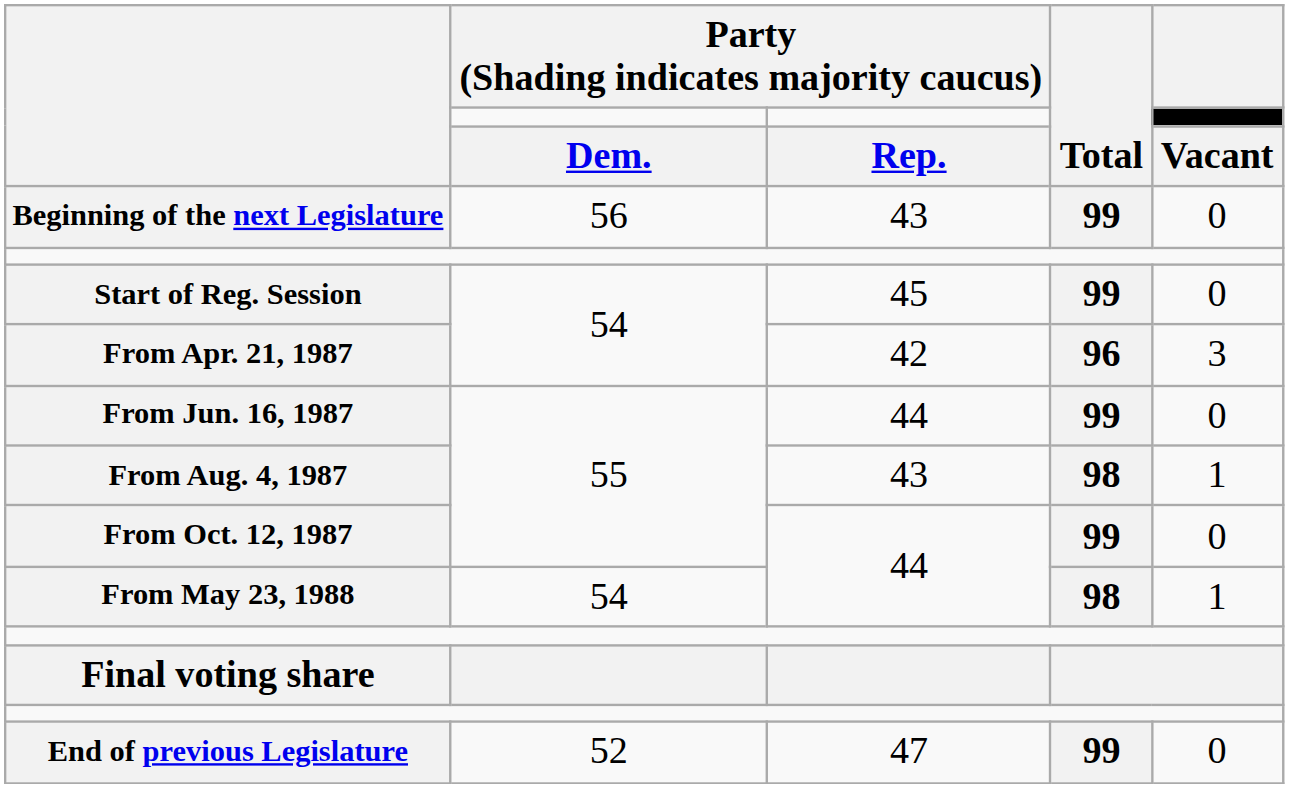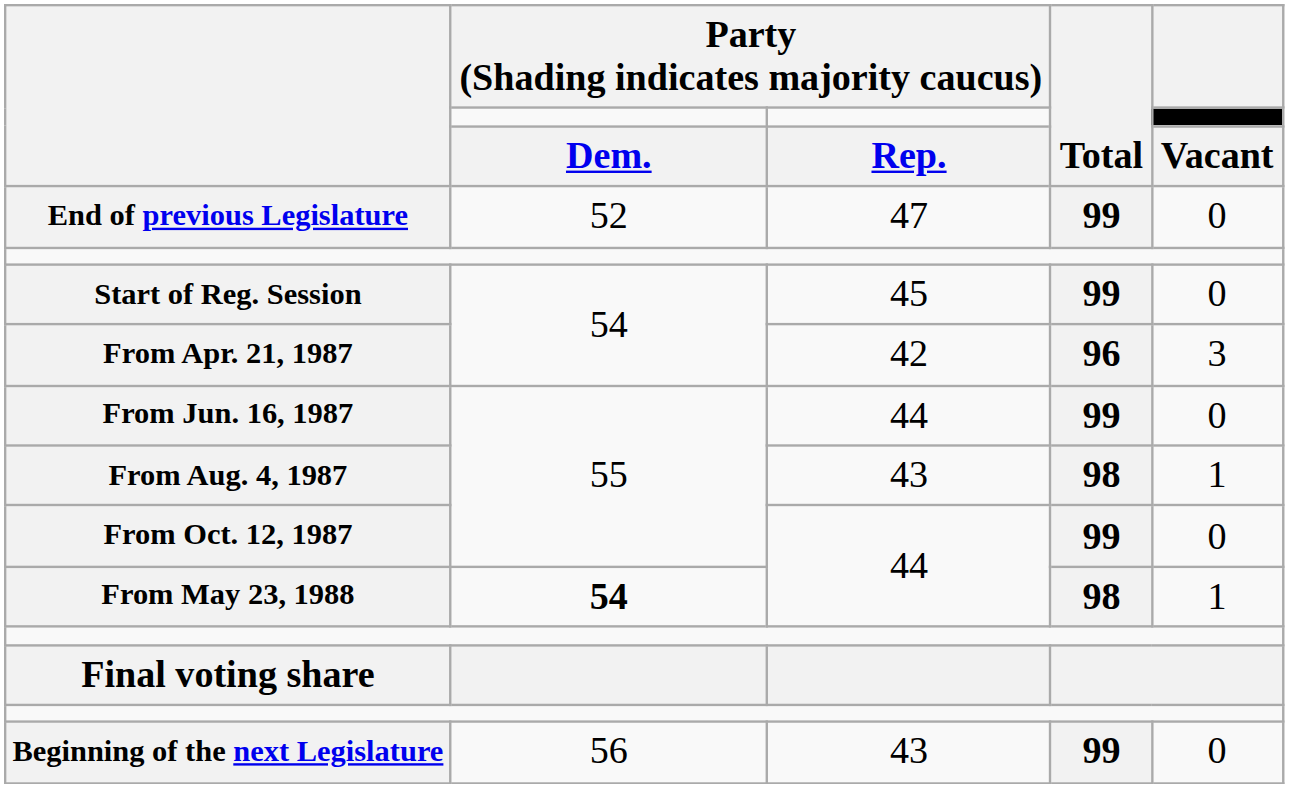rows swapped: End of previous Legislature <-> Beginning of the next Legislature
From May 23, 1988 | column 2: normal -> bold
